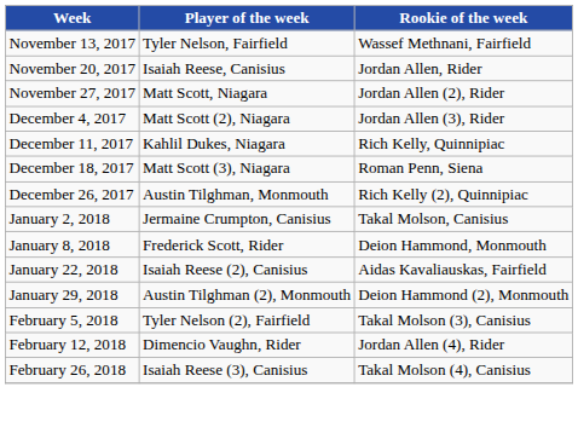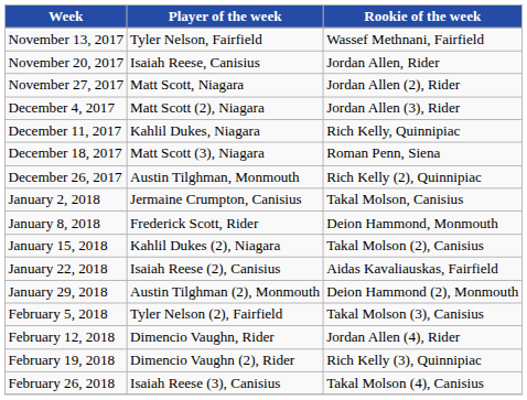+ row: January 15, 2018 | Kahlil Dukes (2), Niagara | Takal Molson (2), Canisius
+ row: February 19, 2018 | Dimencio Vaughn (2), Rider | Rich Kelly (3), Quinnipiac
